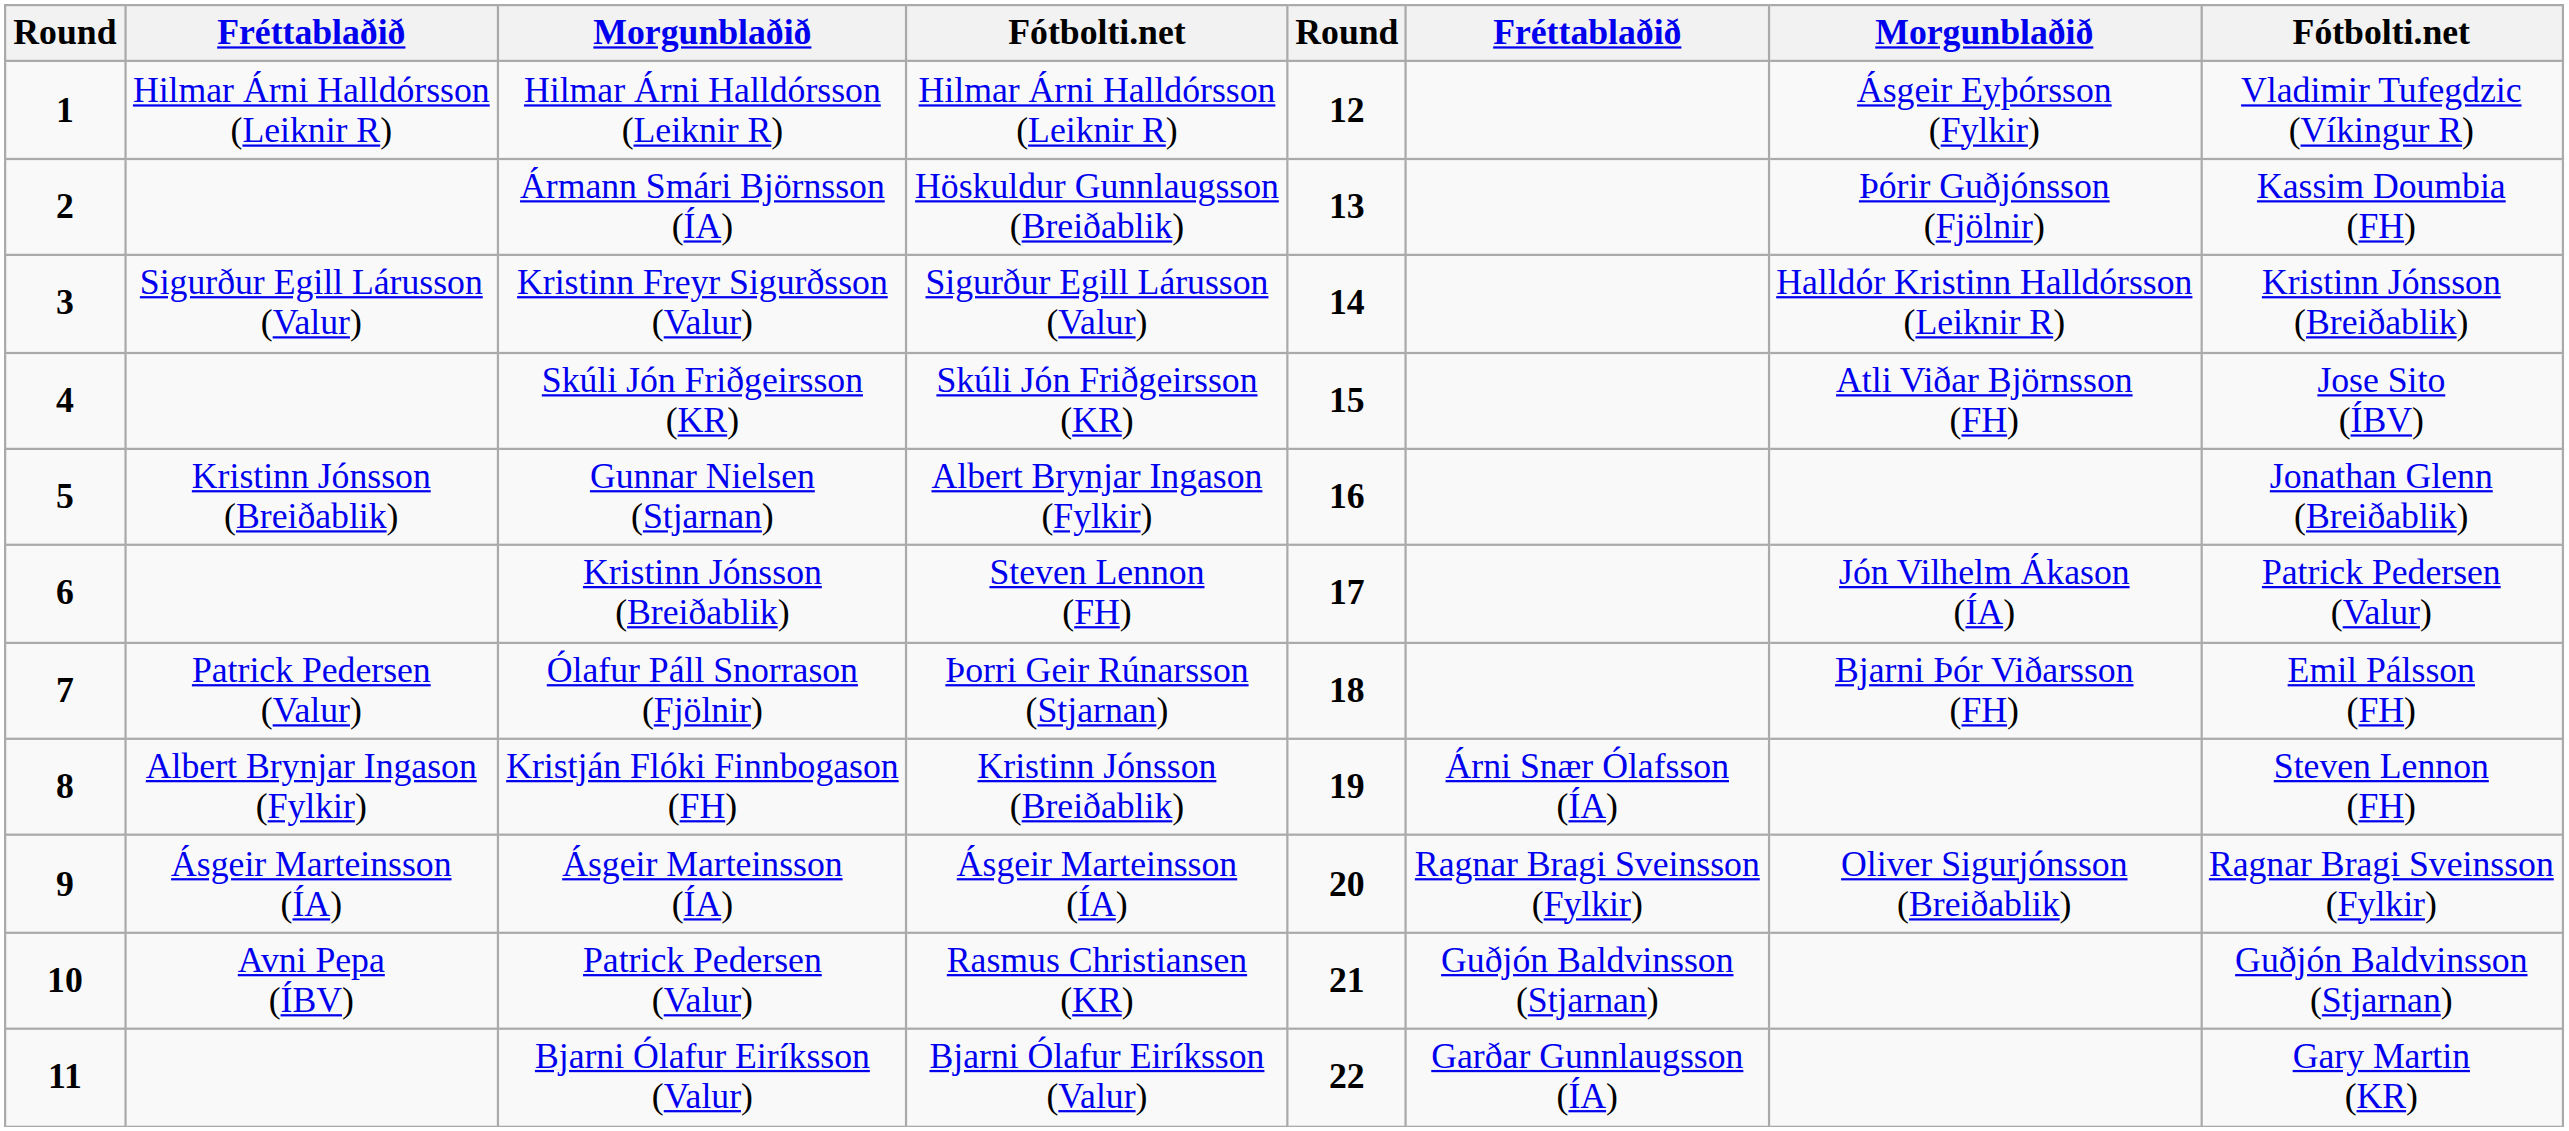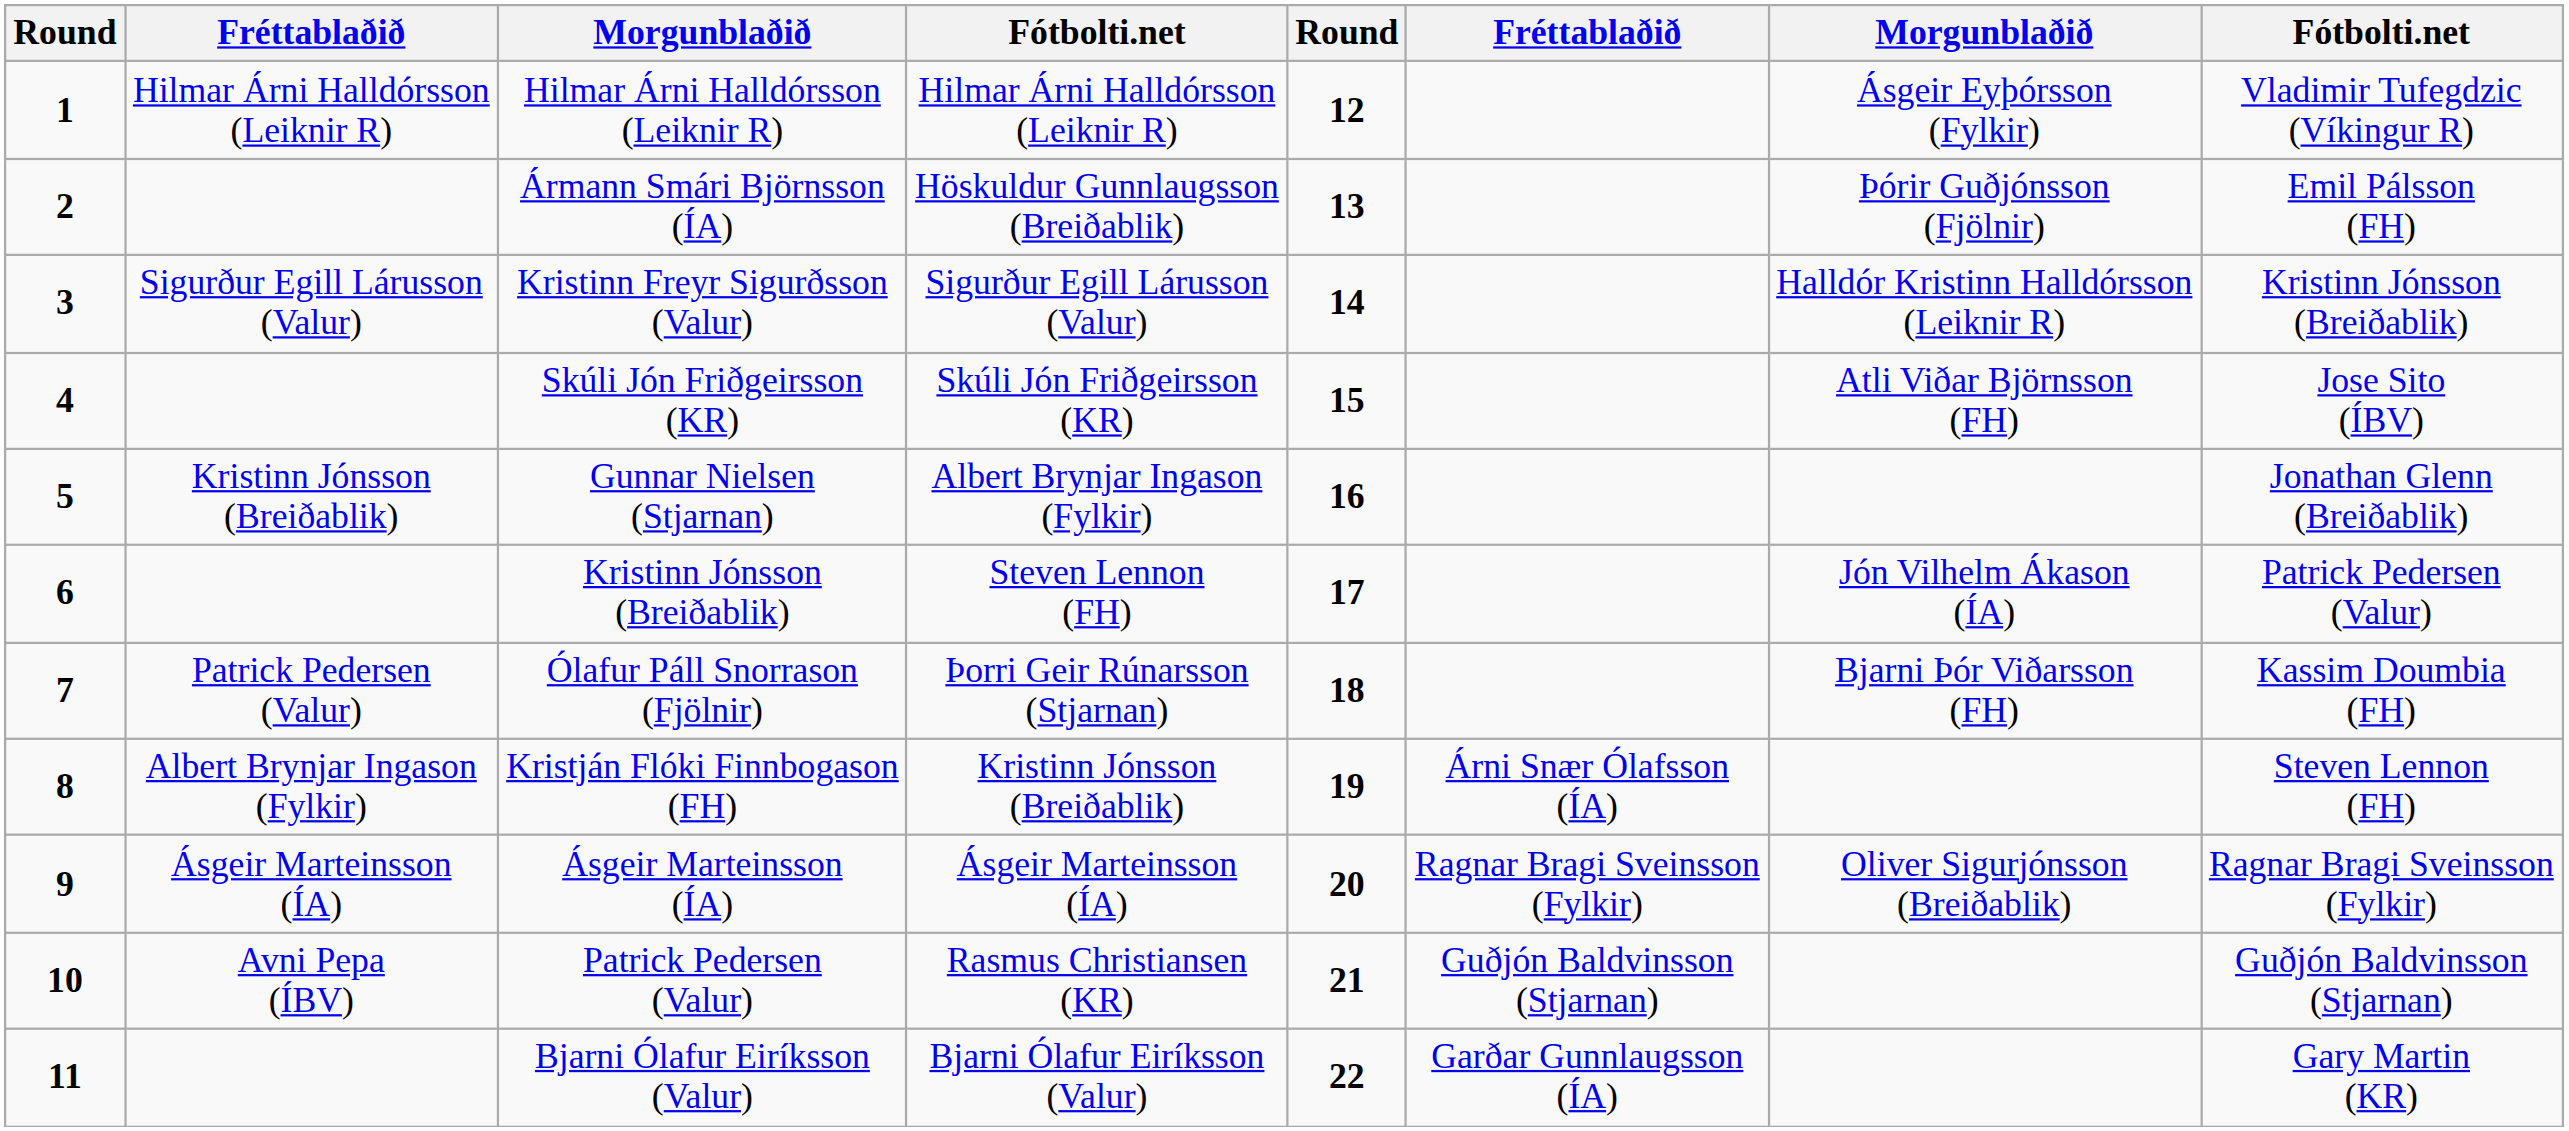Ármann Smári Björnsson (ÍA) | column 8: Kassim Doumbia (FH) -> Emil Pálsson (FH)
Ólafur Páll Snorrason (Fjölnir) | column 8: Emil Pálsson (FH) -> Kassim Doumbia (FH)
